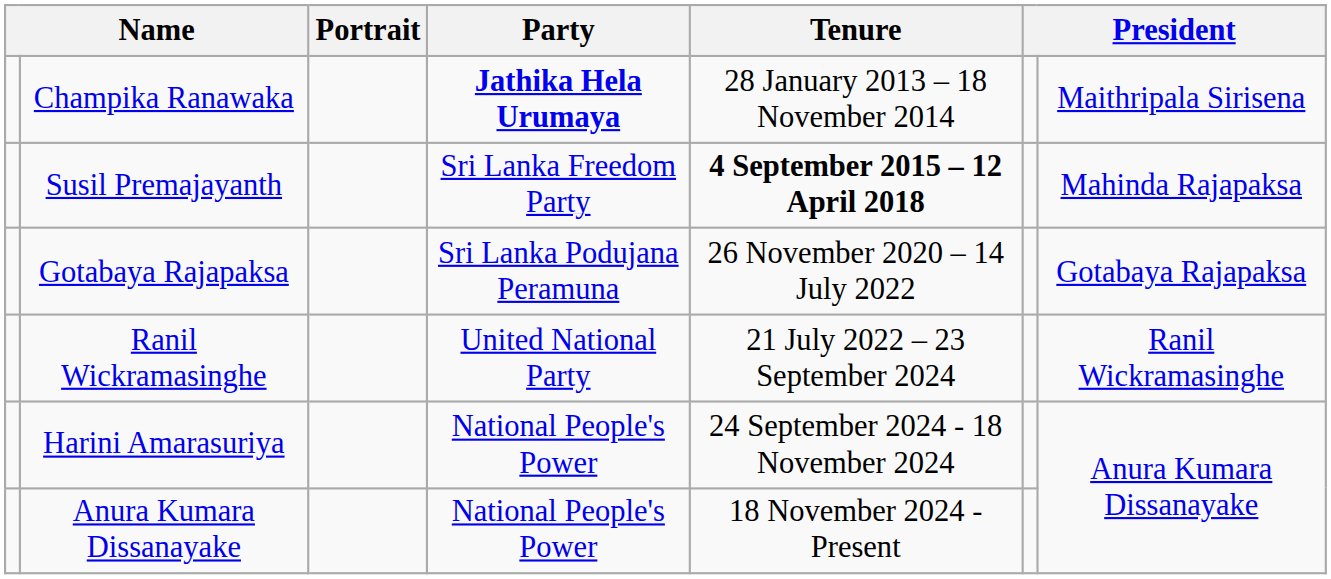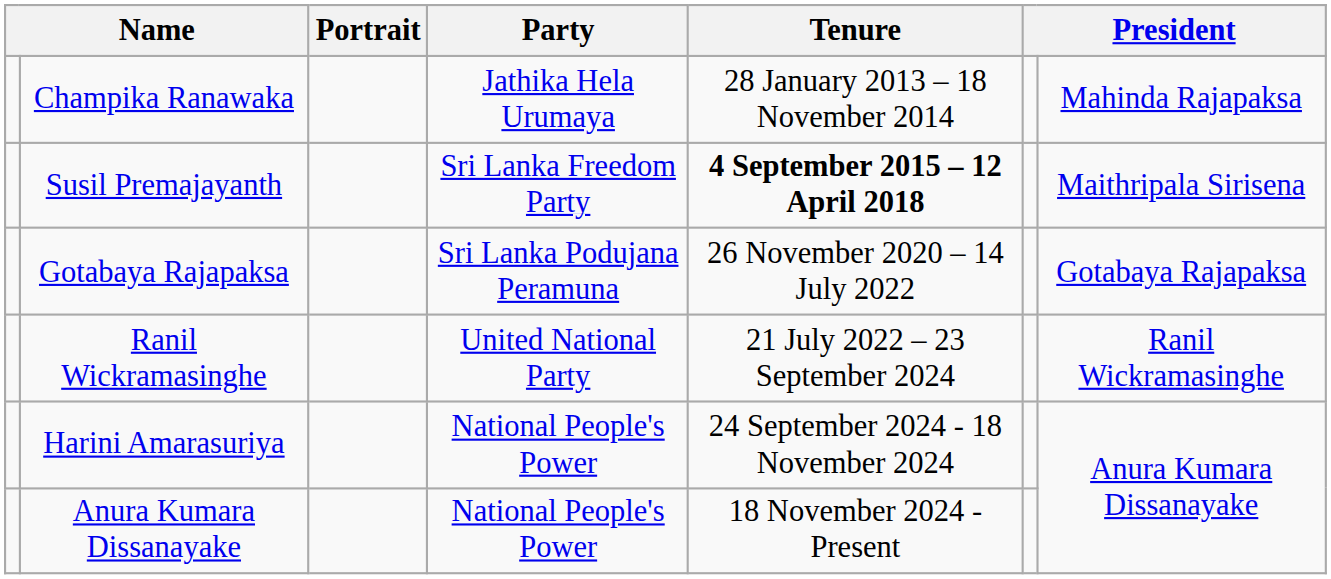Champika Ranawaka | Party: bold -> normal
Champika Ranawaka | column 7: Maithripala Sirisena -> Mahinda Rajapaksa
Susil Premajayanth | column 7: Mahinda Rajapaksa -> Maithripala Sirisena
